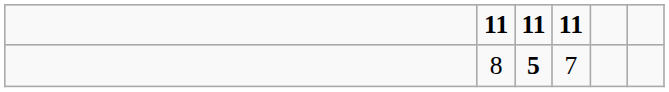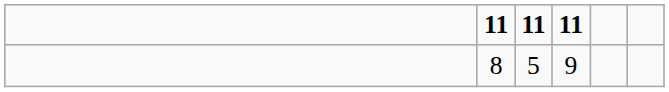row 2 | column 3: bold -> normal
row 2 | column 4: 7 -> 9
